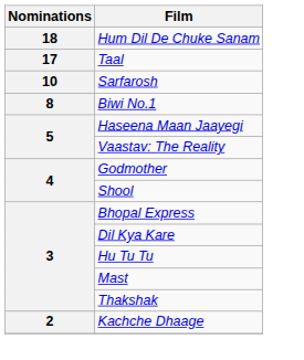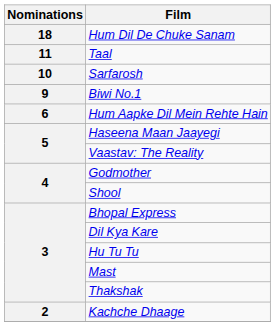Taal | Nominations: 17 -> 11
Biwi No.1 | Nominations: 8 -> 9
+ row: 6 | Hum Aapke Dil Mein Rehte Hain
